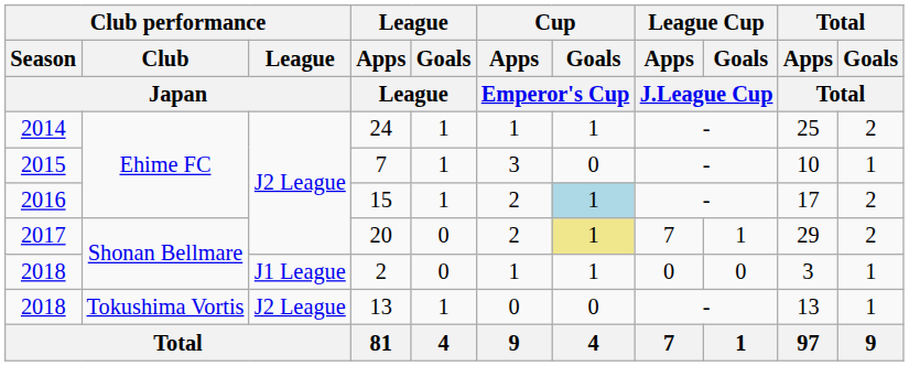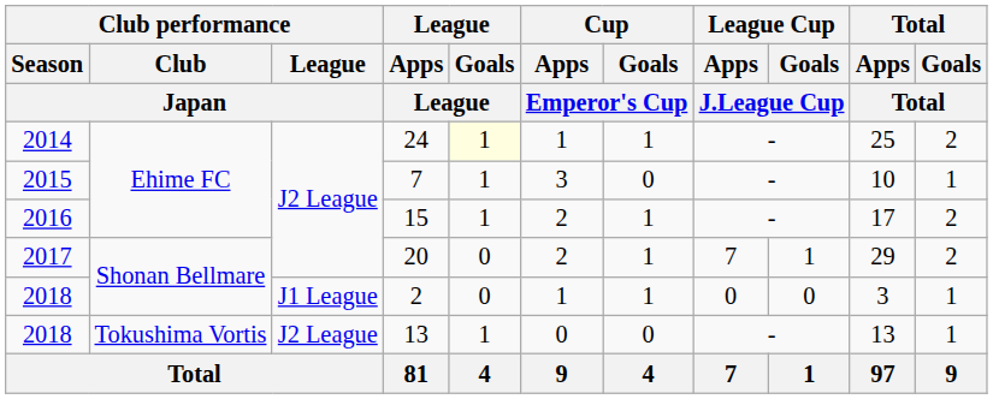24 | League / Goals / League: no background -> lightyellow background
15 | Cup / Goals / Emperor's Cup: lightblue background -> no background
20 | Cup / Goals / Emperor's Cup: khaki background -> no background
